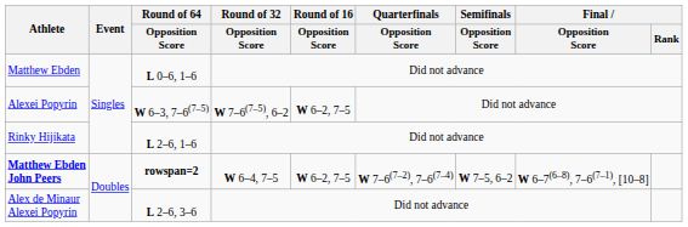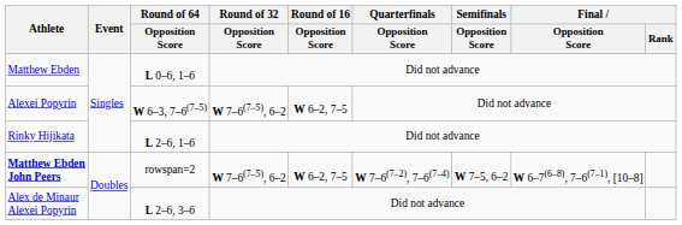Matthew Ebden John Peers | Round of 64 / Opposition Score: bold -> normal
Matthew Ebden John Peers | Round of 32 / Opposition Score: W 6–4, 7–5 -> W 7–6(7–5), 6–2
